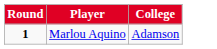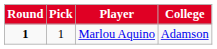+ column: Pick | 1
